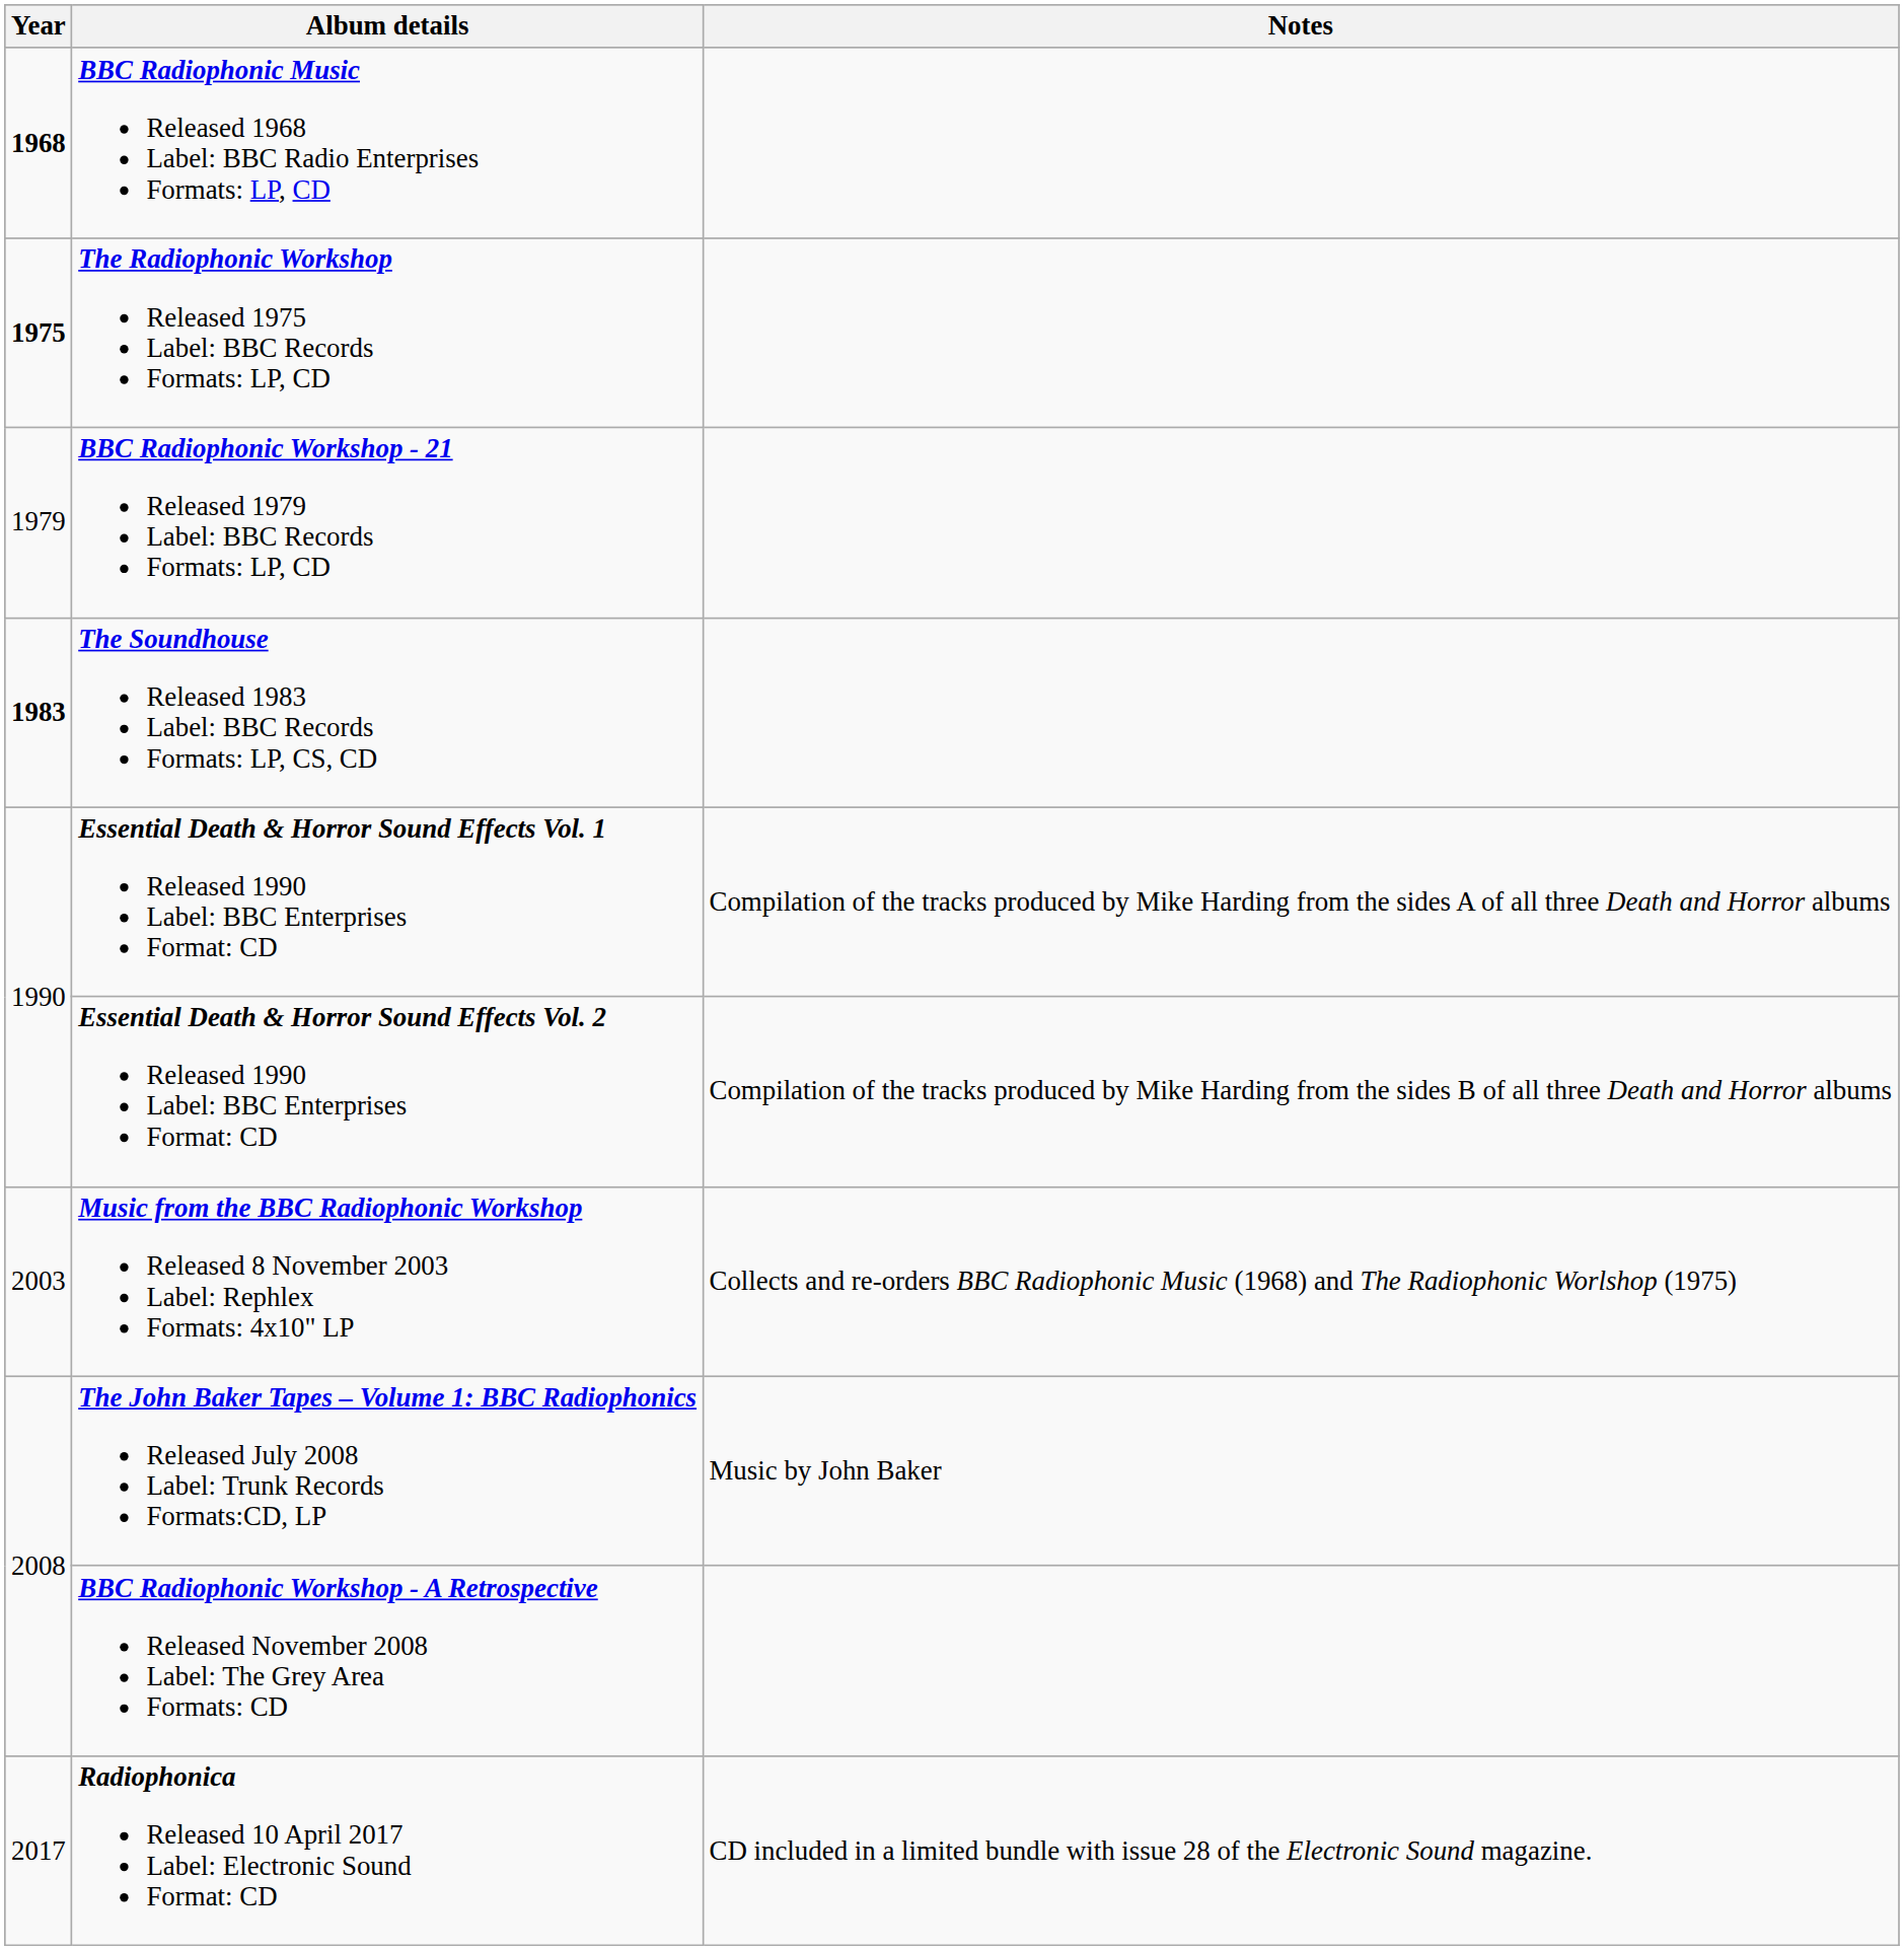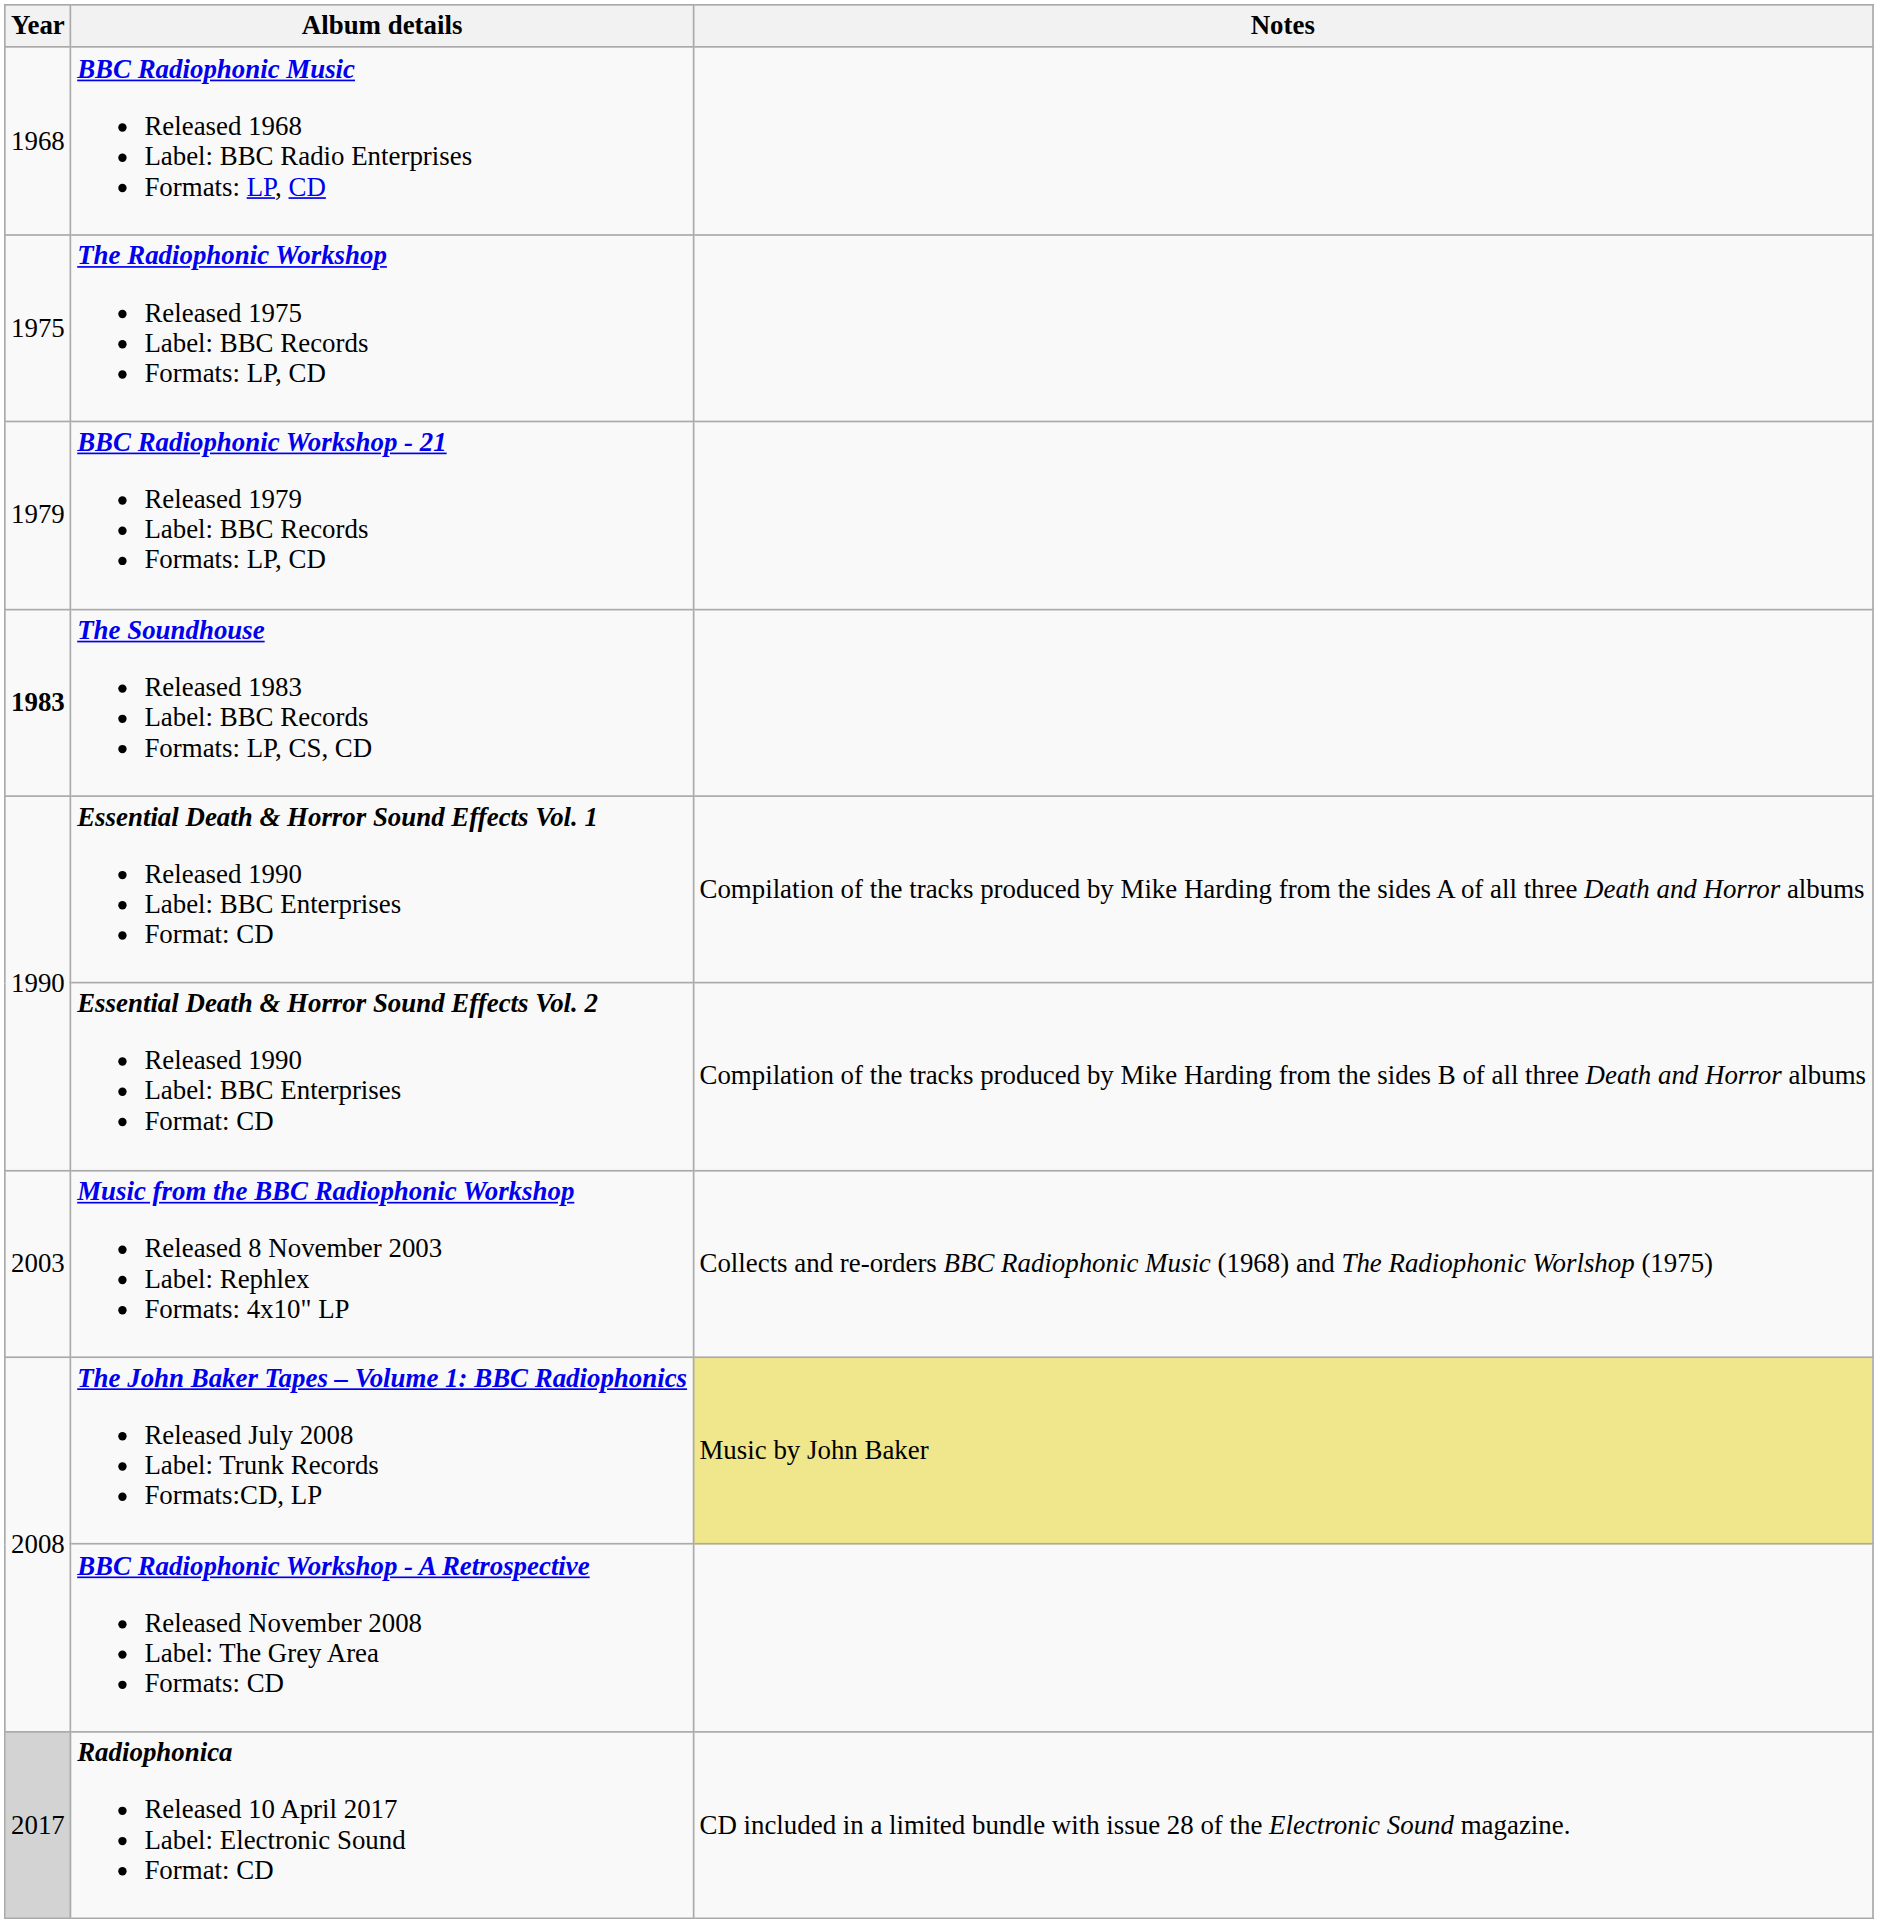row 2 | Year: bold -> normal
row 3 | Year: bold -> normal
row 9 | Notes: no background -> khaki background
row 11 | Year: no background -> lightgrey background
